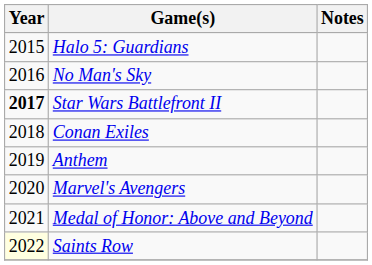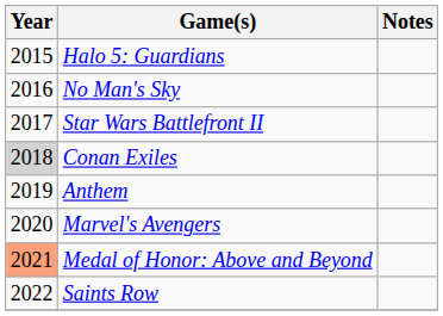Star Wars Battlefront II | Year: bold -> normal
Conan Exiles | Year: no background -> lightgrey background
Medal of Honor: Above and Beyond | Year: no background -> lightsalmon background
Saints Row | Year: lightyellow background -> no background
